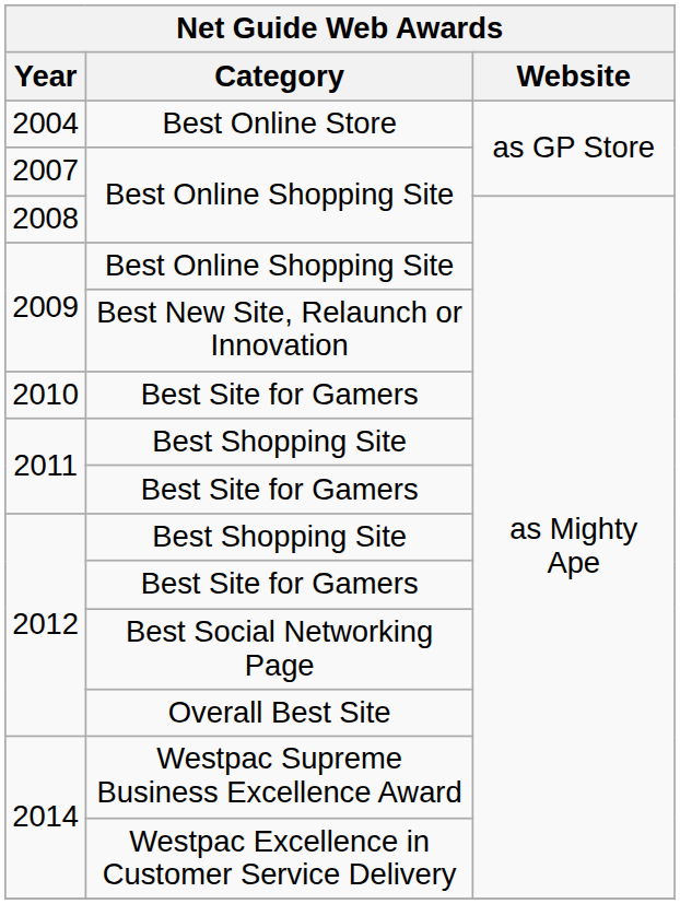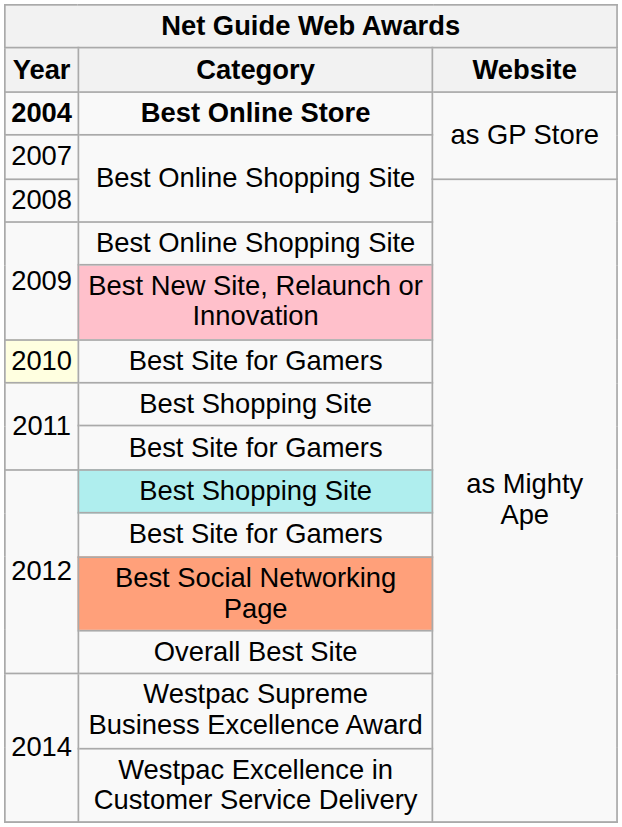Best Online Store | Year: normal -> bold
Best Online Store | Category: normal -> bold
Best New Site, Relaunch or Innovation | Category: no background -> pink background
2010 / Best Site for Gamers | Year: no background -> lightyellow background
2012 / Best Shopping Site | Category: no background -> paleturquoise background
Best Social Networking Page | Category: no background -> lightsalmon background
